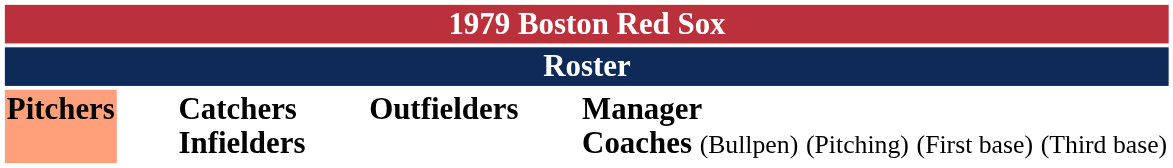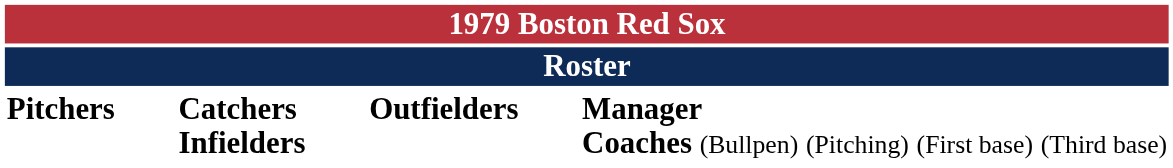Pitchers | column 1: lightsalmon background -> no background
